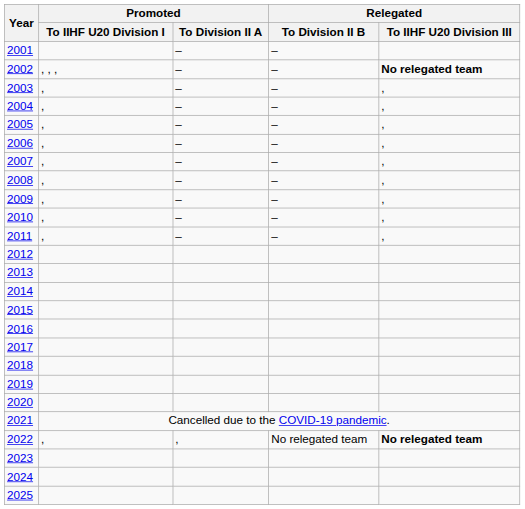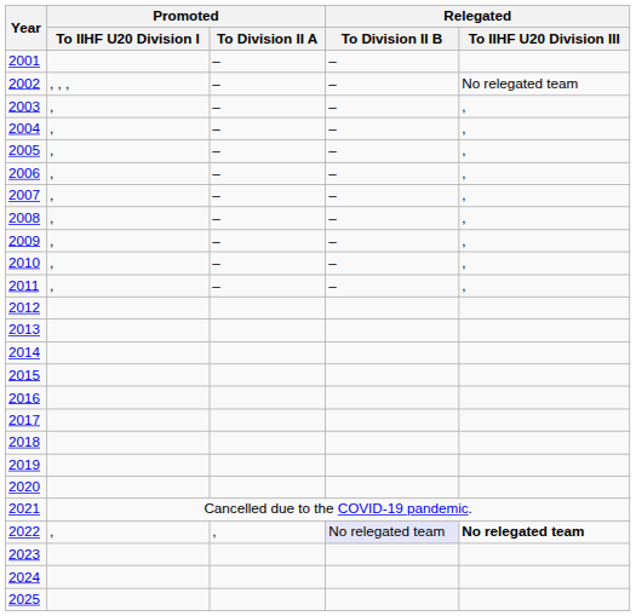2002 | Relegated / To IIHF U20 Division III: bold -> normal
2022 | Relegated / To Division II B: no background -> lavender background
